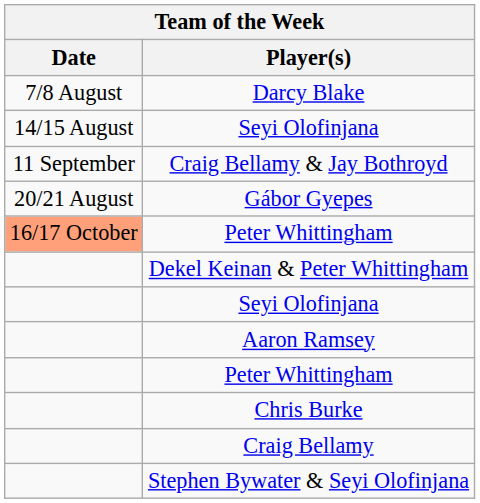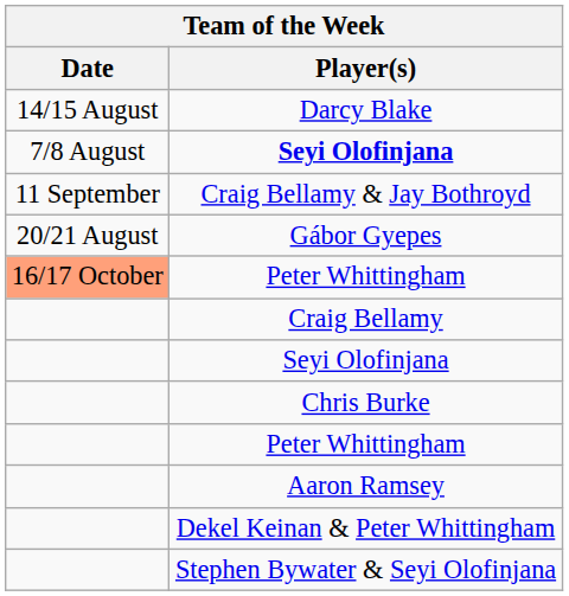row 3 | Date: 7/8 August -> 14/15 August
row 4 | Date: 14/15 August -> 7/8 August
row 4 | Player(s): normal -> bold
row 8 | Player(s): Dekel Keinan & Peter Whittingham -> Craig Bellamy
row 10 | Player(s): Aaron Ramsey -> Chris Burke
row 12 | Player(s): Chris Burke -> Aaron Ramsey
row 13 | Player(s): Craig Bellamy -> Dekel Keinan & Peter Whittingham
